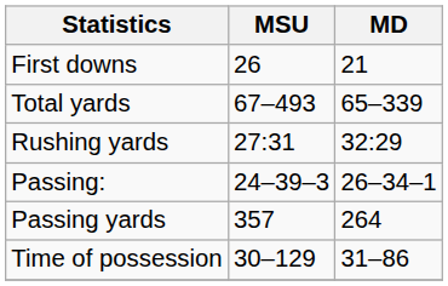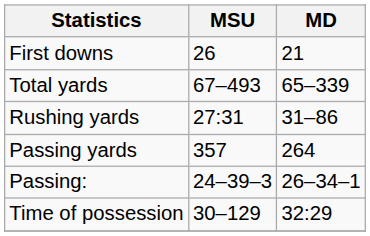Rushing yards | MD: 32:29 -> 31–86
rows swapped: Passing yards <-> Passing:
Time of possession | MD: 31–86 -> 32:29
